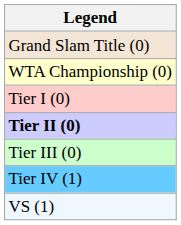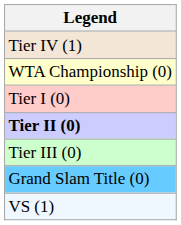row 2 | column 1: Grand Slam Title (0) -> Tier IV (1)
row 7 | column 1: Tier IV (1) -> Grand Slam Title (0)
